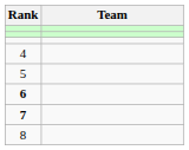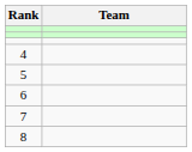row 7 | Rank: bold -> normal
row 8 | Rank: bold -> normal
